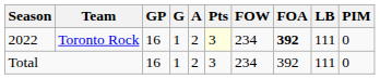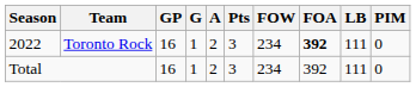2022 | Pts: lightyellow background -> no background
